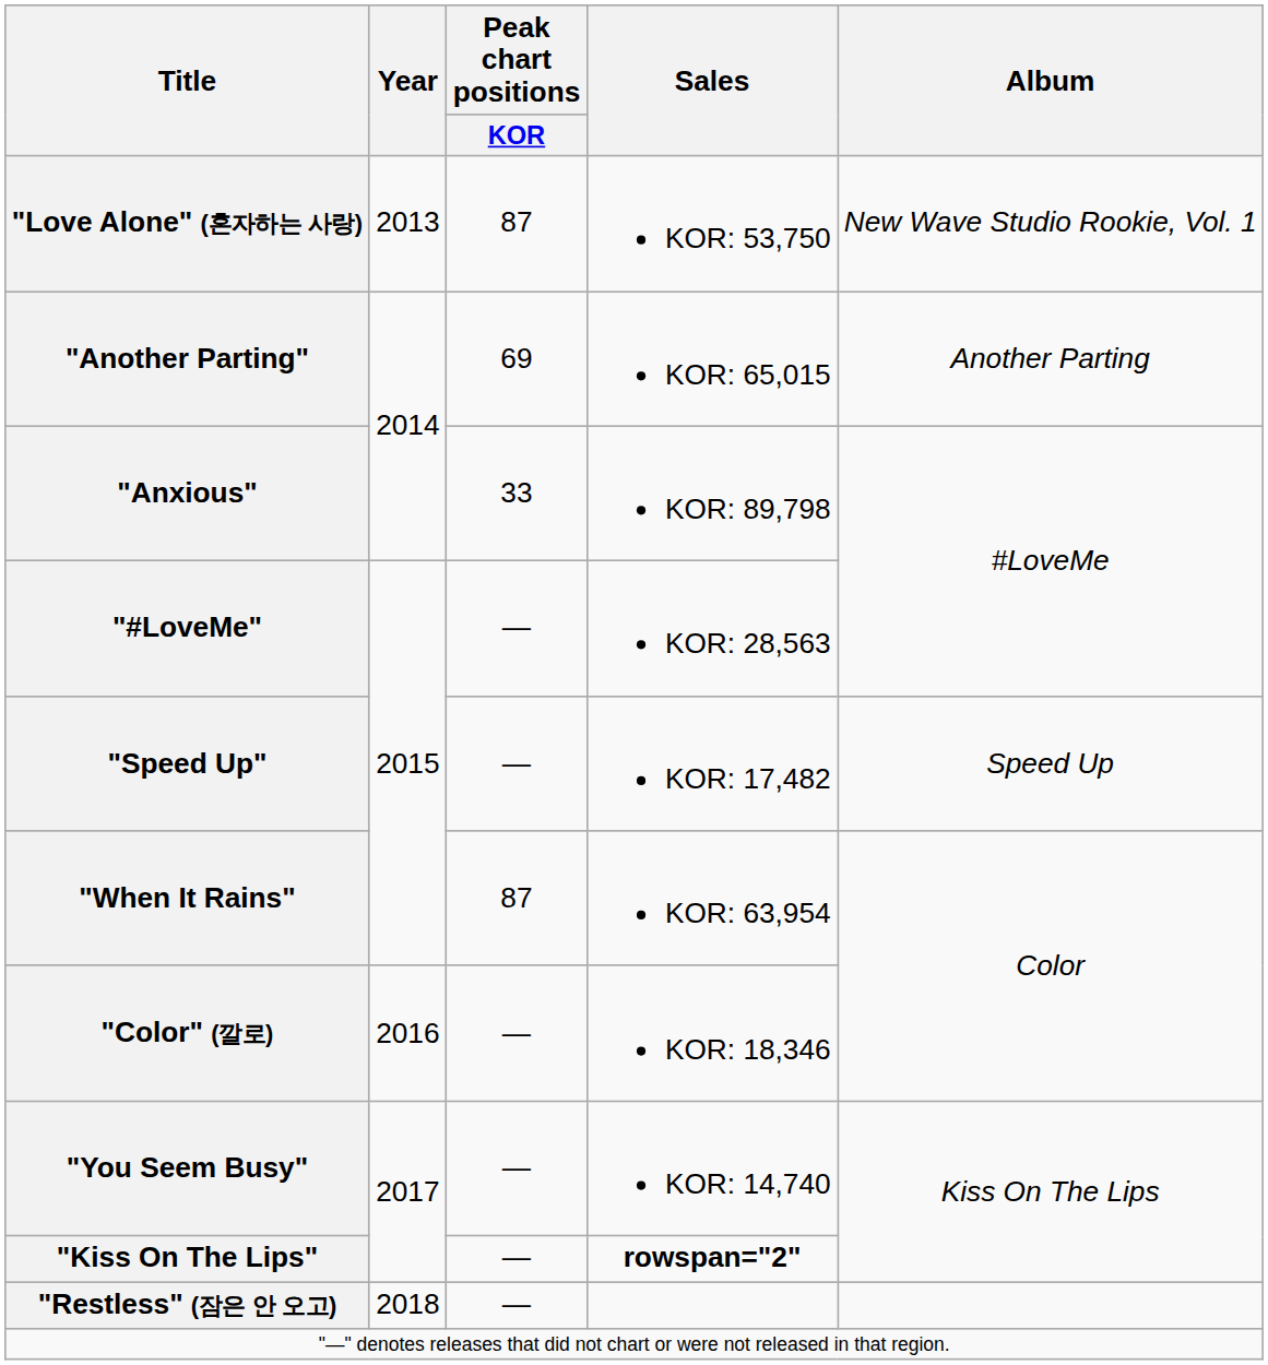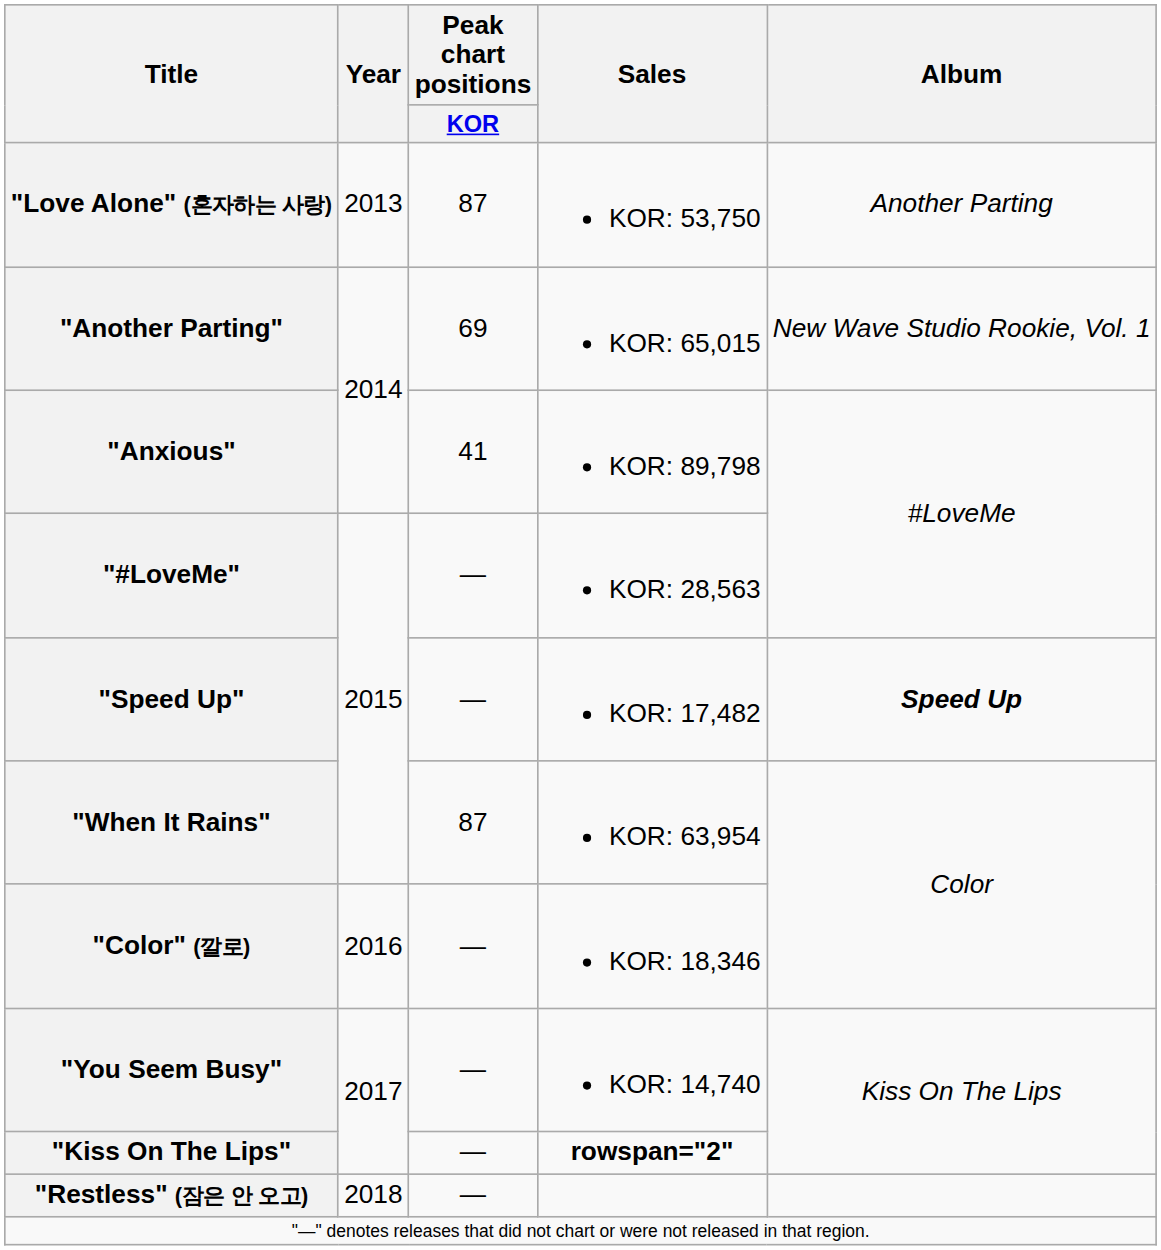"Love Alone" (혼자하는 사랑) | Album: New Wave Studio Rookie, Vol. 1 -> Another Parting
"Another Parting" | Album: Another Parting -> New Wave Studio Rookie, Vol. 1
"Anxious" | Peak chart positions / KOR: 33 -> 41
"Speed Up" | Album: normal -> bold
